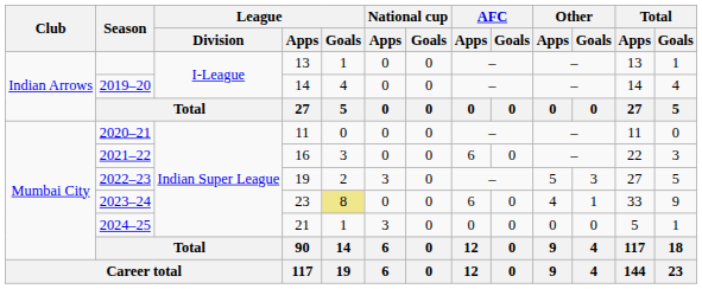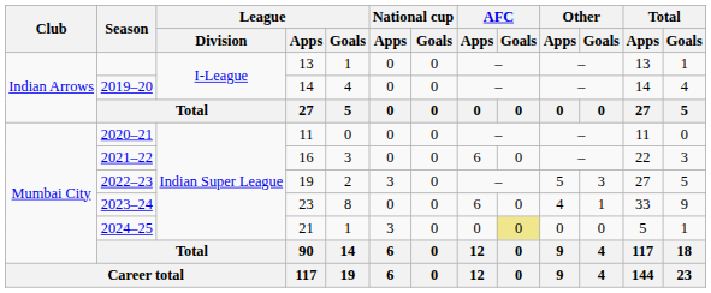2023–24 | League / Goals: khaki background -> no background
2024–25 | AFC / Goals: no background -> khaki background
